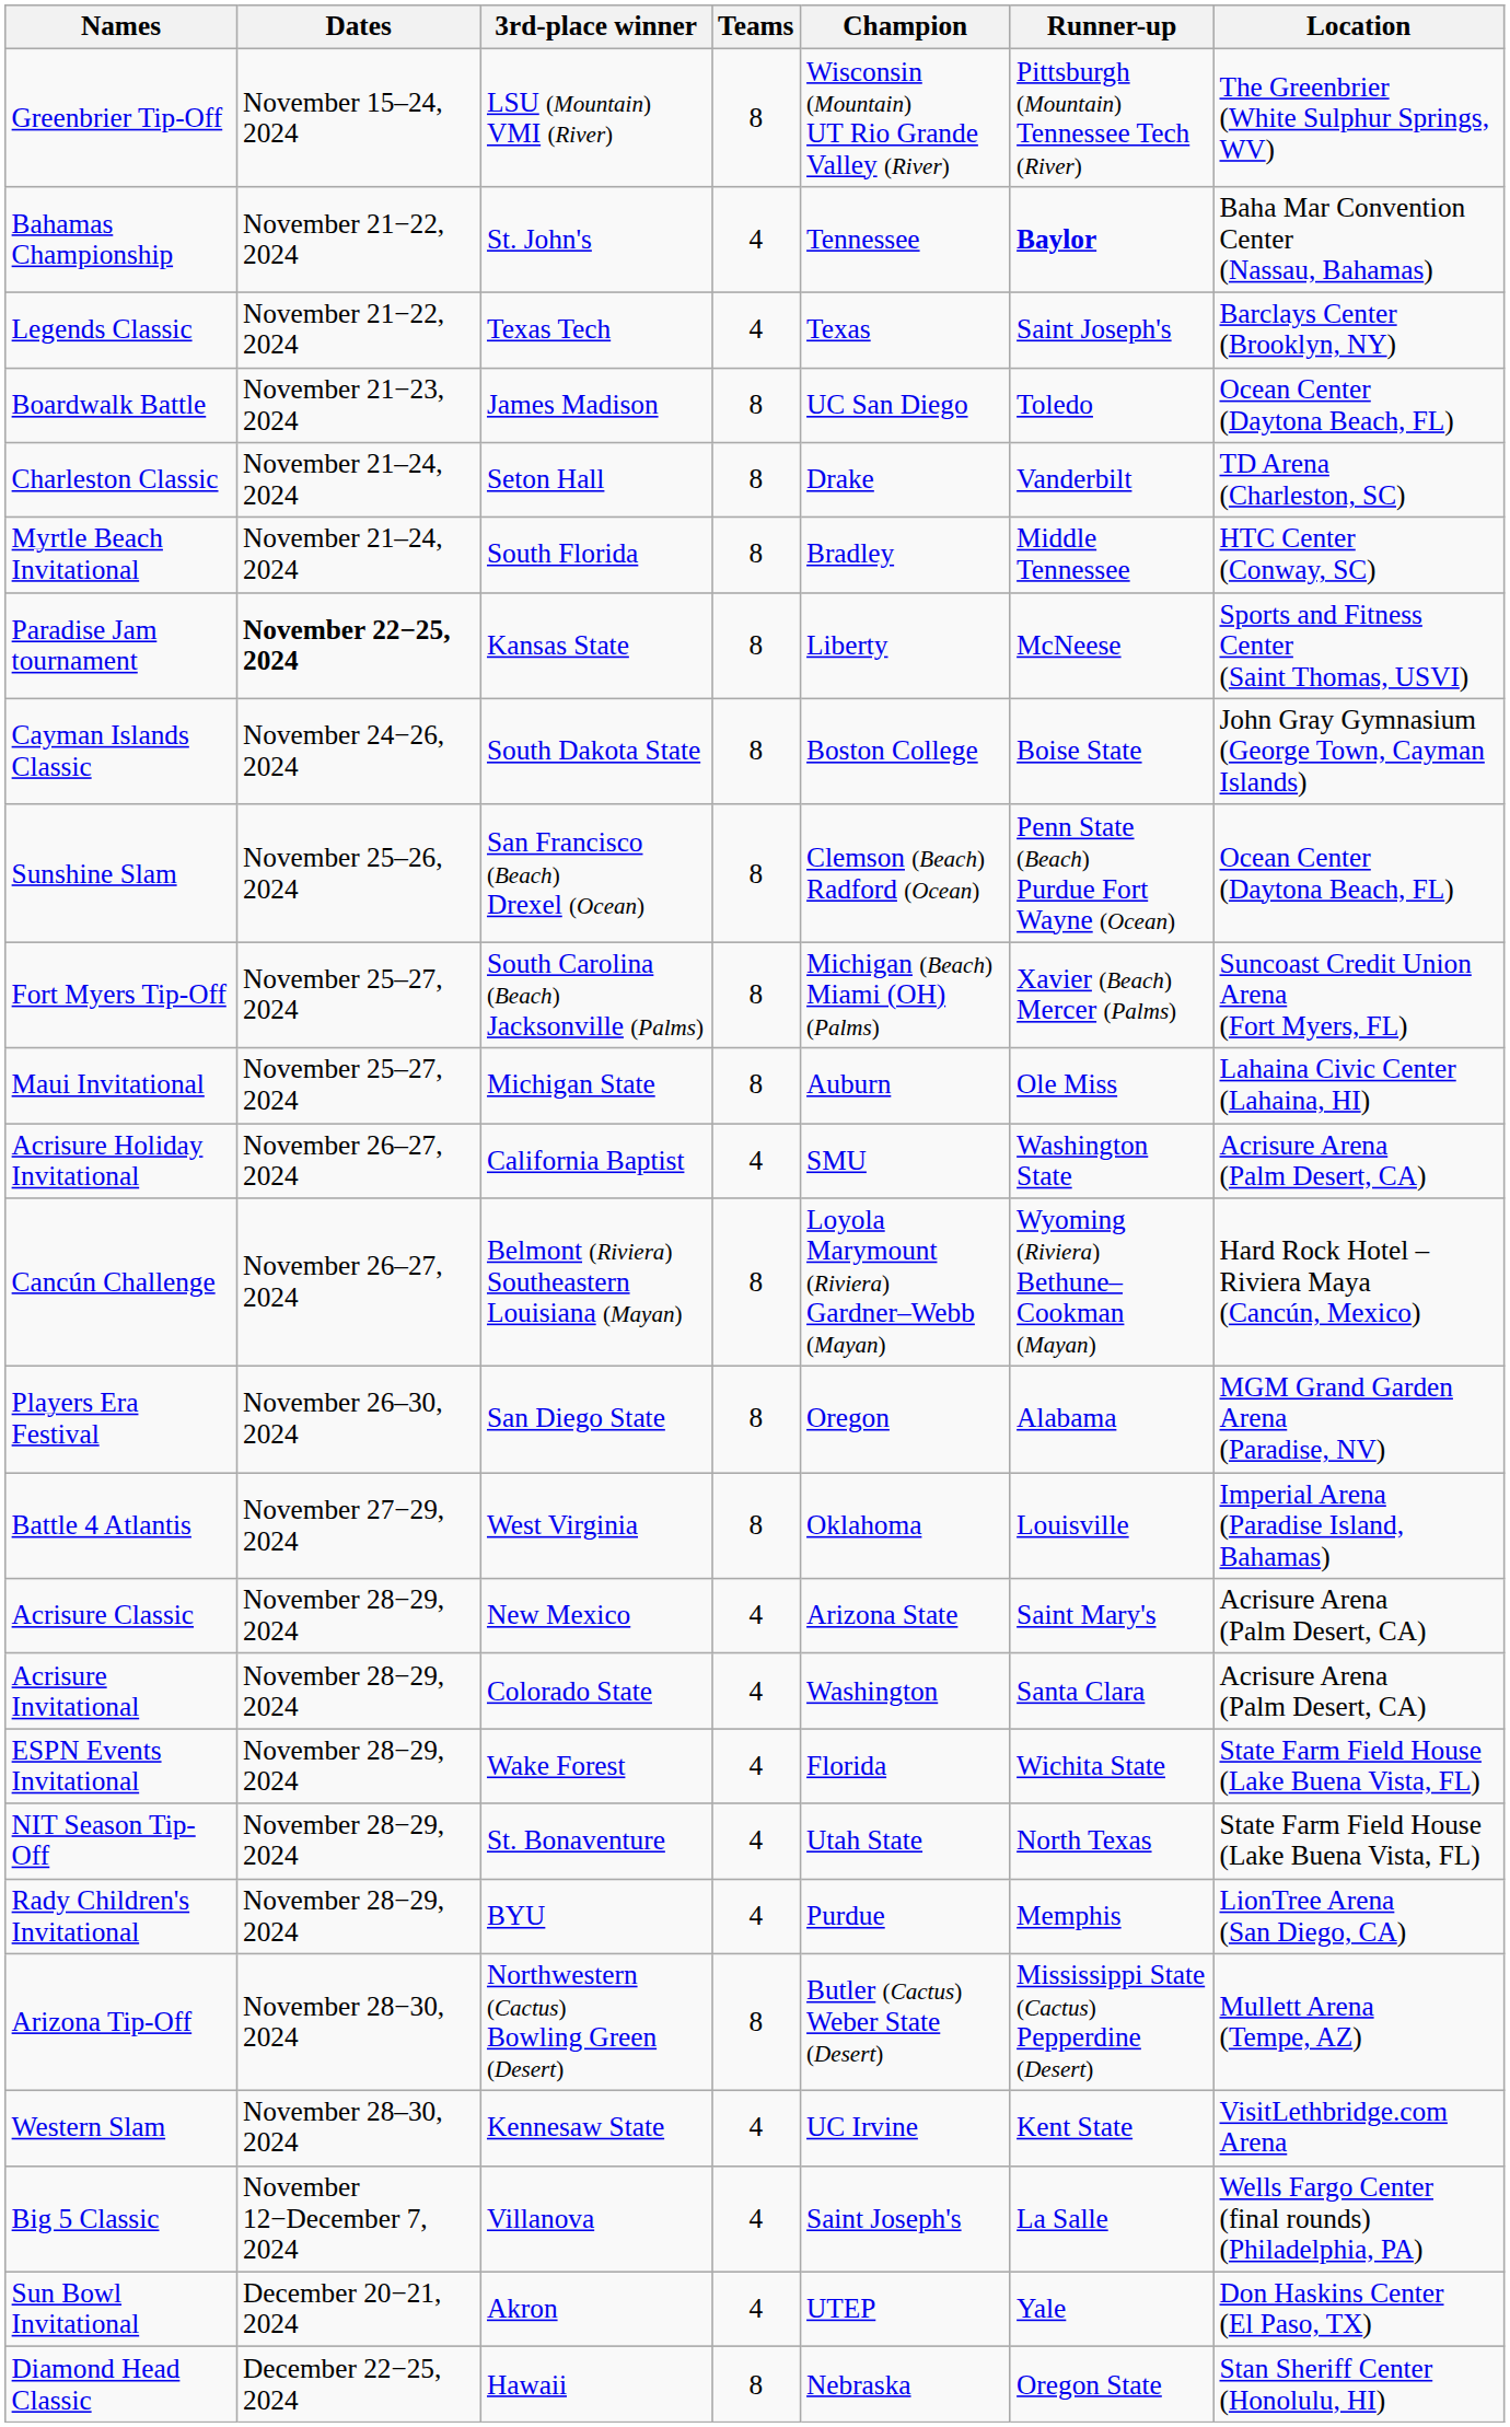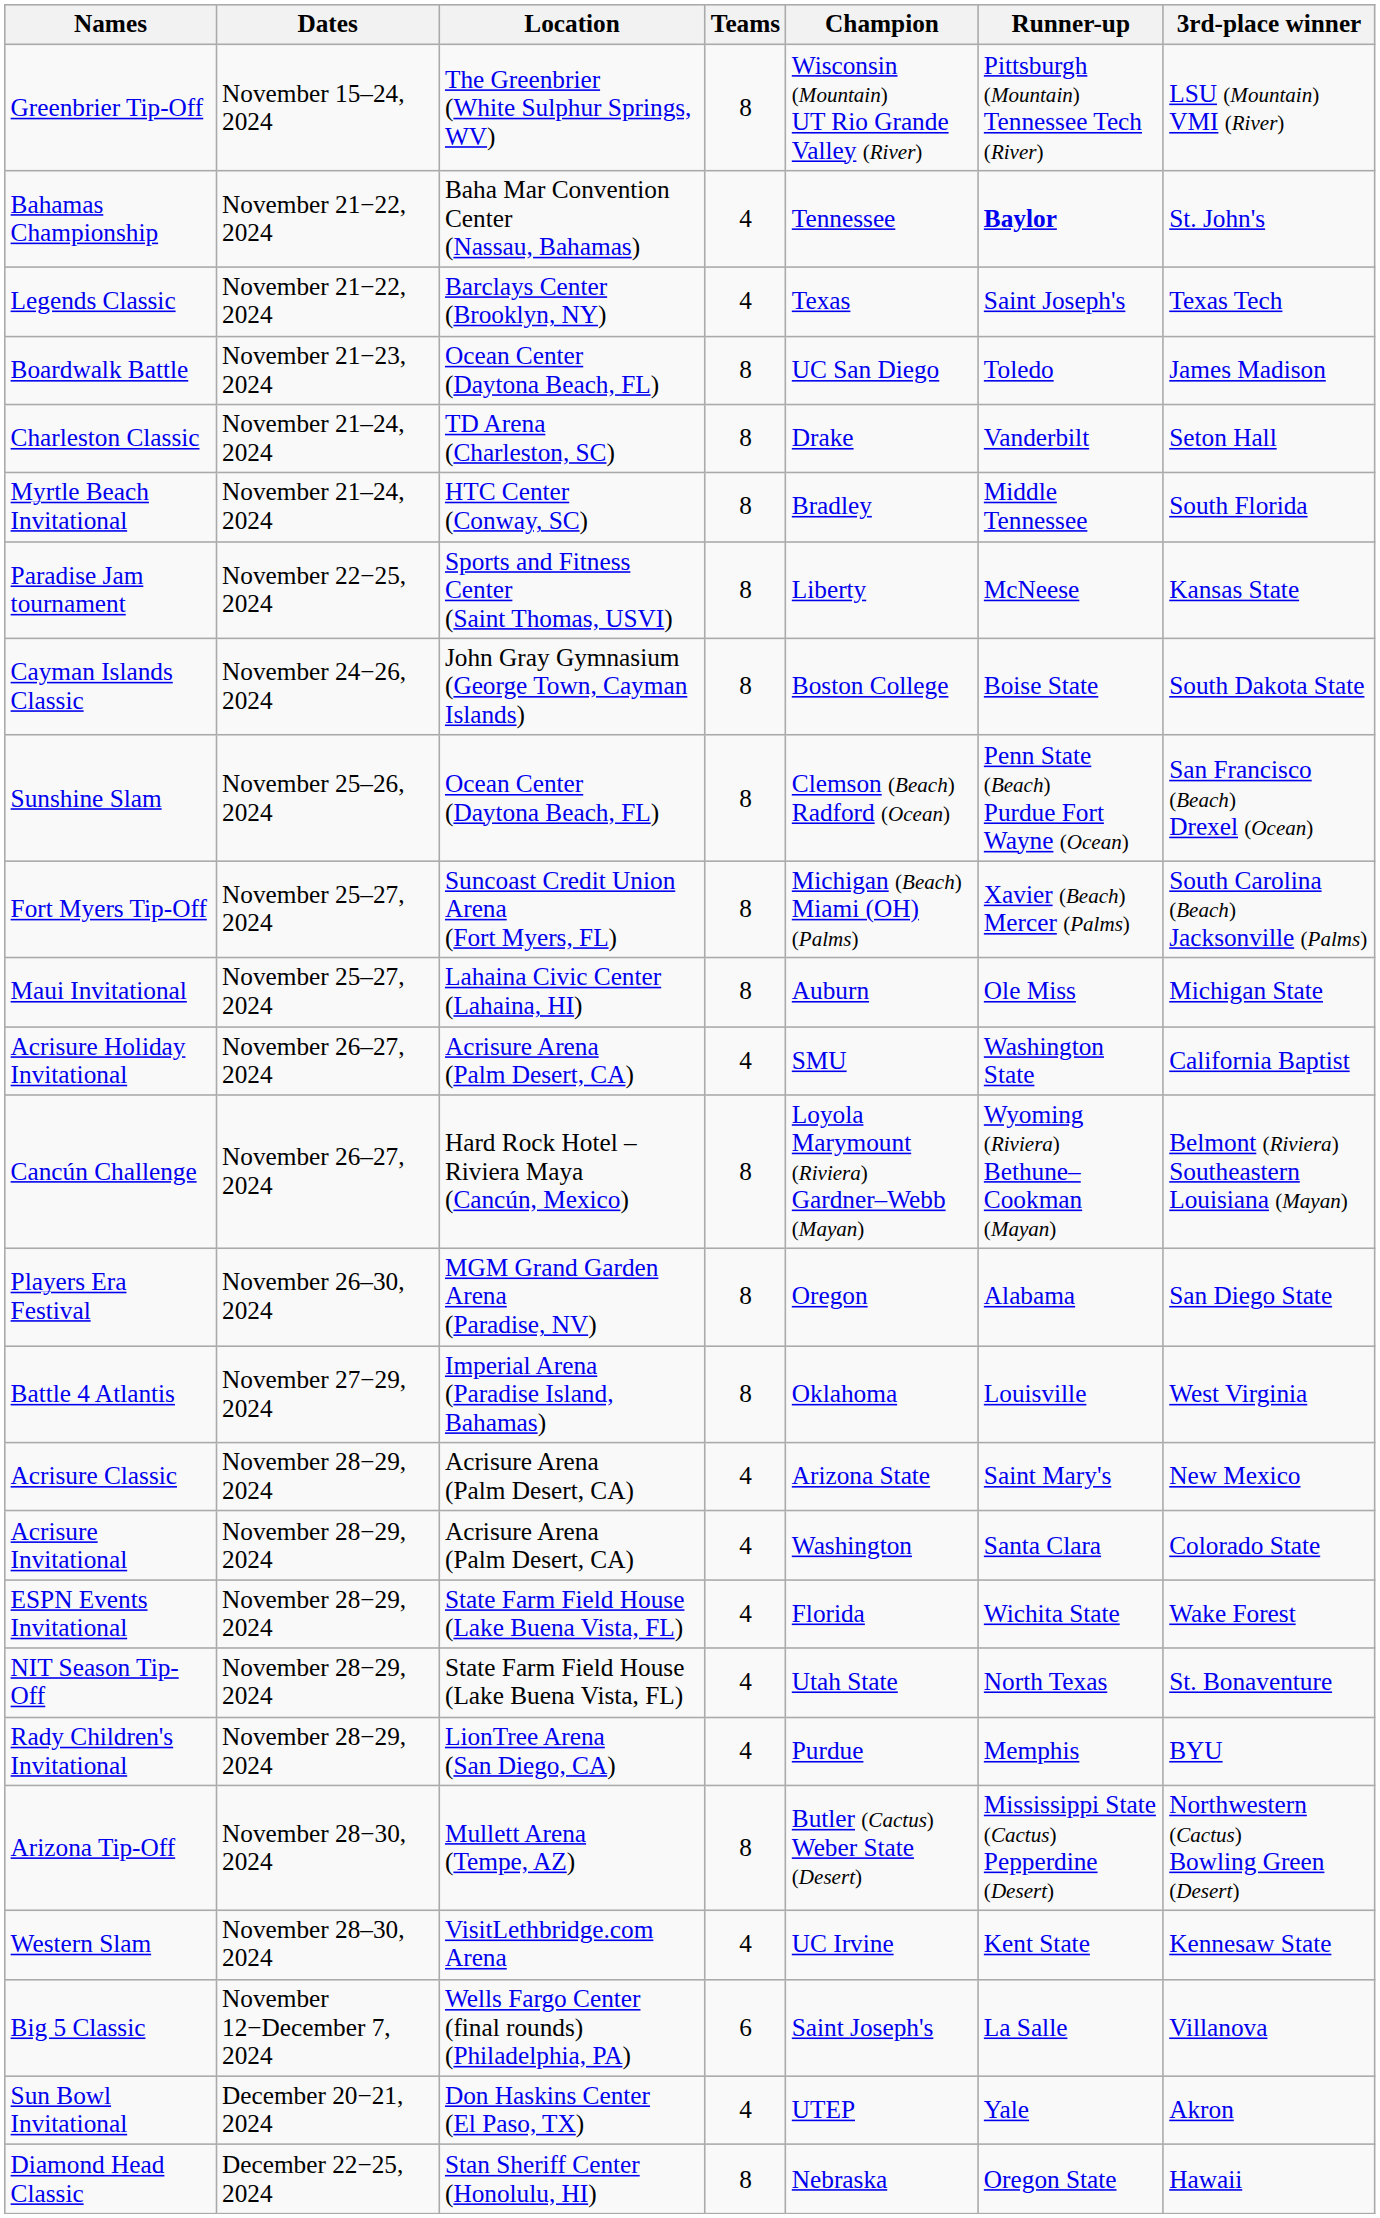columns swapped: Location <-> 3rd-place winner
Paradise Jam tournament | Dates: bold -> normal
Big 5 Classic | Teams: 4 -> 6
